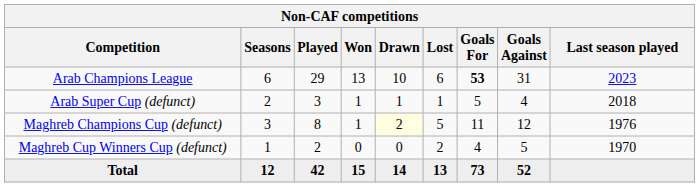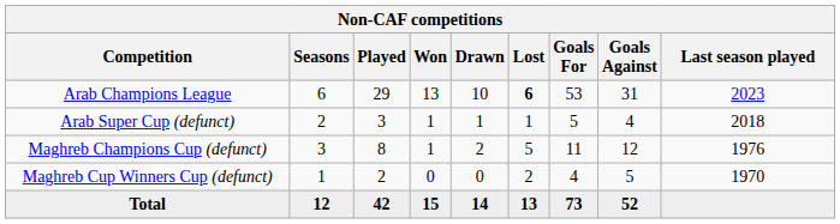Arab Champions League | Lost: normal -> bold
Arab Champions League | Goals For: bold -> normal
Maghreb Champions Cup (defunct) | Drawn: lightyellow background -> no background
